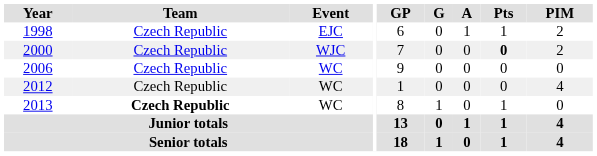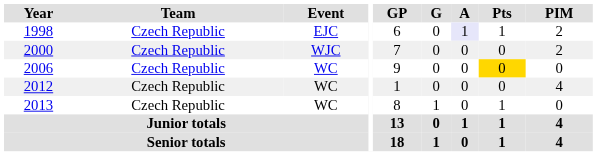1998 | A: no background -> lavender background
2000 | Pts: bold -> normal
2006 | Pts: no background -> gold background
2013 | Team: bold -> normal
